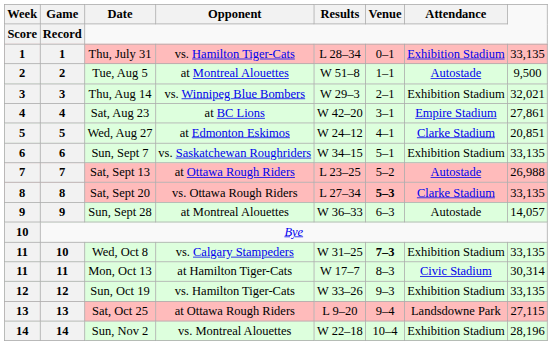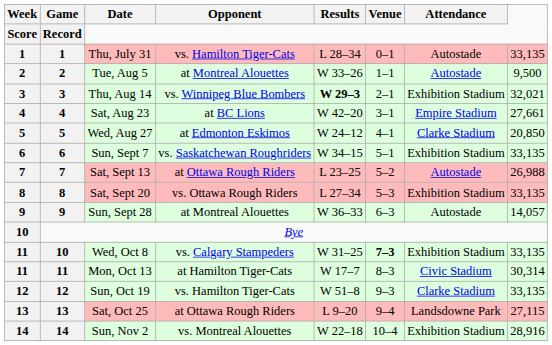Thu, July 31 | Attendance: Exhibition Stadium -> Autostade
Tue, Aug 5 | Results: W 51–8 -> W 33–26
Thu, Aug 14 | Results: normal -> bold
Sat, Aug 23 | column 8: 27,861 -> 27,661
Wed, Aug 27 | column 8: 20,851 -> 20,850
Sat, Sept 20 | Venue: bold -> normal
Sat, Sept 20 | Attendance: Clarke Stadium -> Exhibition Stadium
Sun, Oct 19 | Results: W 33–26 -> W 51–8
Sun, Oct 19 | Attendance: Exhibition Stadium -> Clarke Stadium
Sun, Nov 2 | column 8: 28,196 -> 28,916
